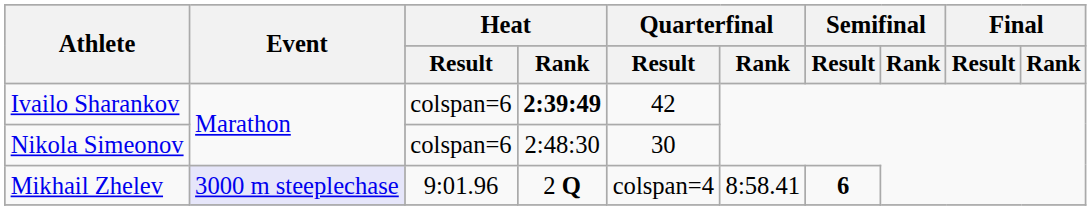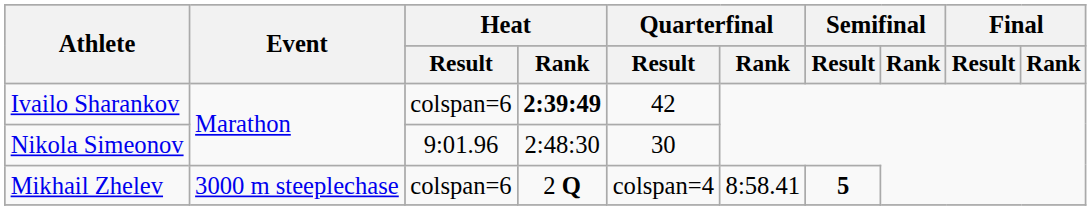Nikola Simeonov | Heat / Result: colspan=6 -> 9:01.96
Mikhail Zhelev | Event: lavender background -> no background
Mikhail Zhelev | Heat / Result: 9:01.96 -> colspan=6
Mikhail Zhelev | Semifinal / Result: 6 -> 5
